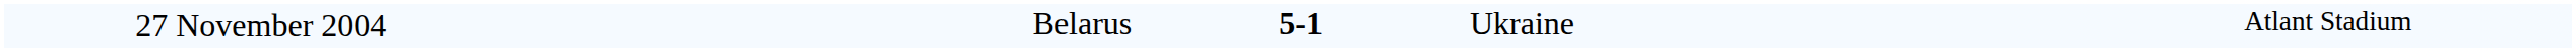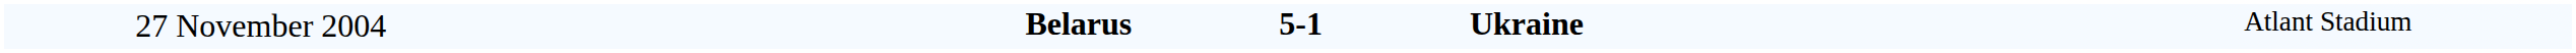Belarus | column 2: normal -> bold
Belarus | column 4: normal -> bold
